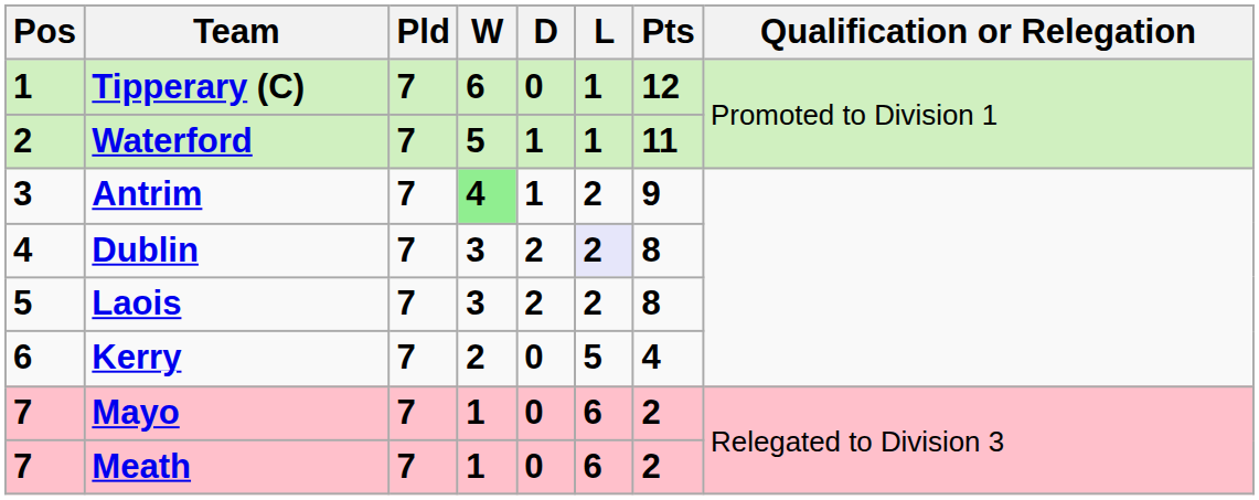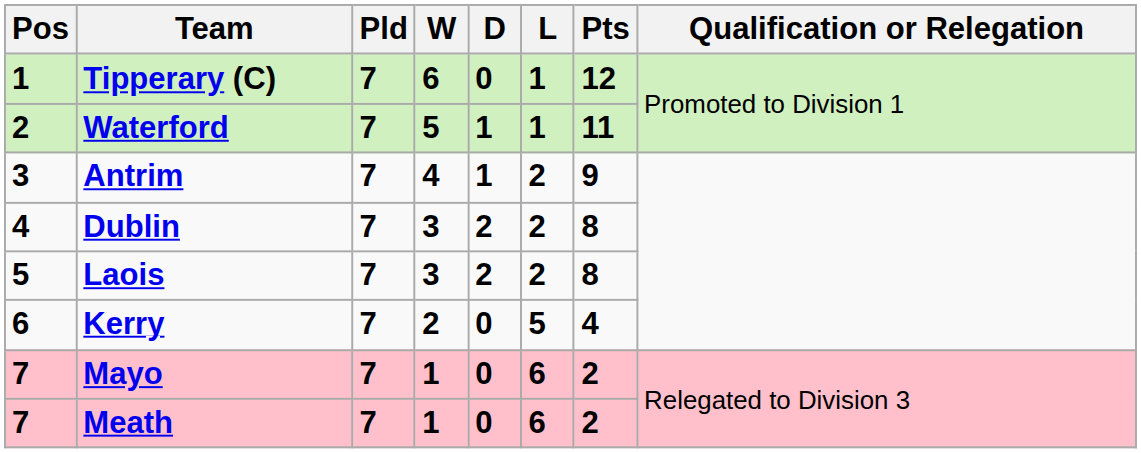Antrim | W: lightgreen background -> no background
Dublin | L: lavender background -> no background
